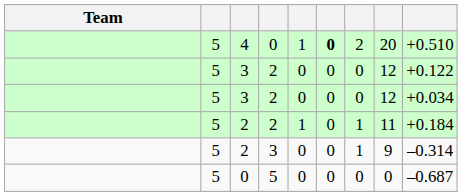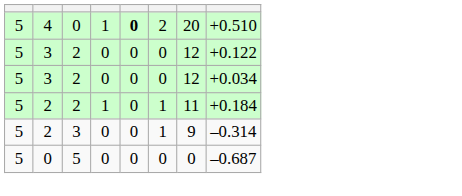- column: Team
